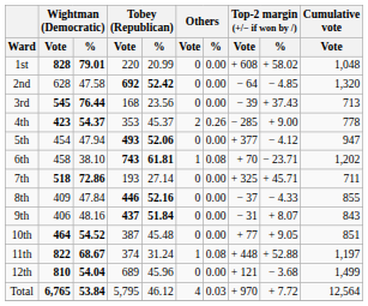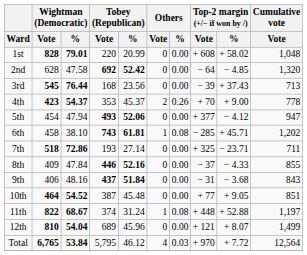4th | Top-2 margin (+/− if won by /) / Vote: − 285 -> + 70
6th | Top-2 margin (+/− if won by /) / Vote: + 70 -> − 285
6th | Top-2 margin (+/− if won by /) / %: − 23.71 -> + 45.71
7th | Top-2 margin (+/− if won by /) / %: + 45.71 -> − 23.71
9th | Top-2 margin (+/− if won by /) / %: + 8.07 -> − 3.68
12th | Top-2 margin (+/− if won by /) / %: − 3.68 -> + 8.07
